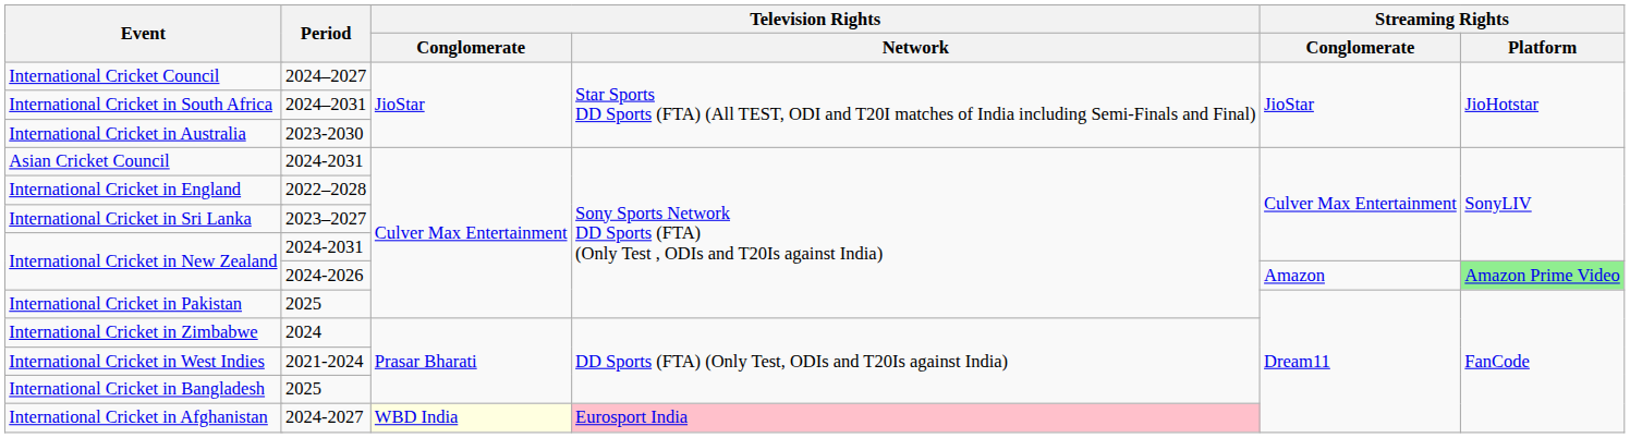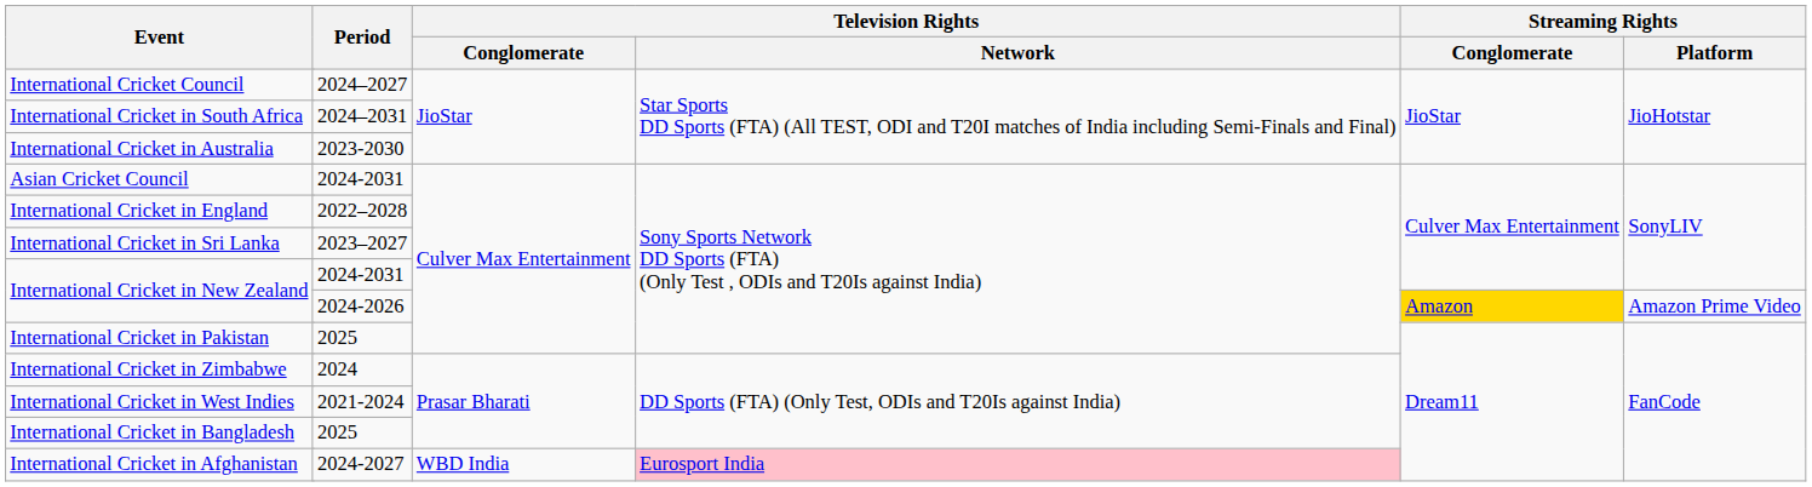International Cricket in New Zealand / 2024-2026 | Streaming Rights / Conglomerate: no background -> gold background
International Cricket in New Zealand / 2024-2026 | Streaming Rights / Platform: lightgreen background -> no background
International Cricket in Afghanistan | Television Rights / Conglomerate: lightyellow background -> no background
